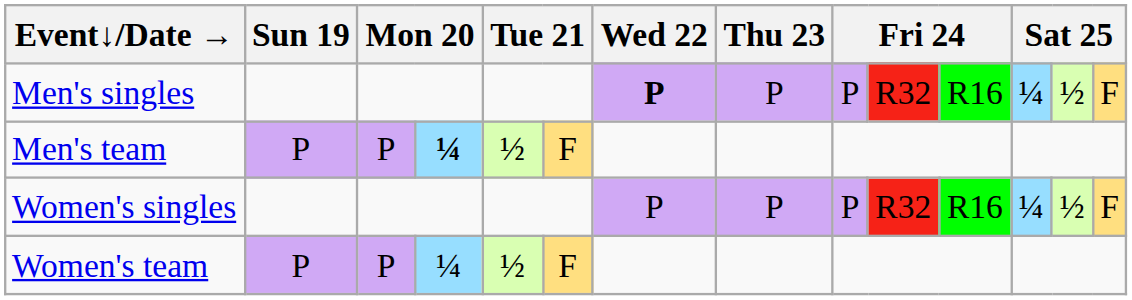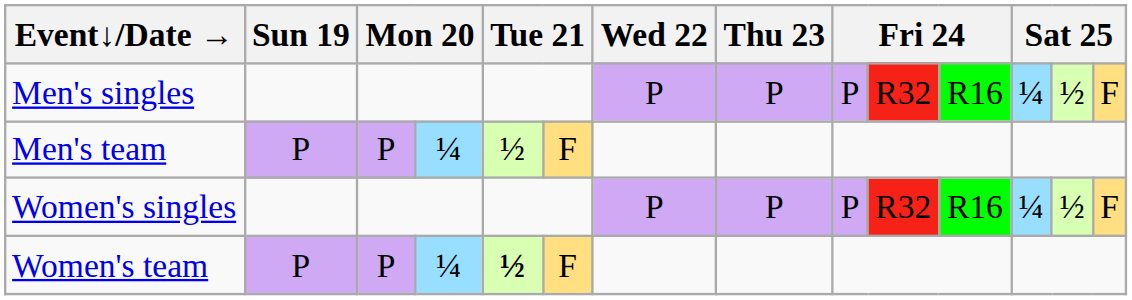Men's singles | Wed 22: bold -> normal
Men's team | column 4: bold -> normal
Women's team | column 5: normal -> bold
